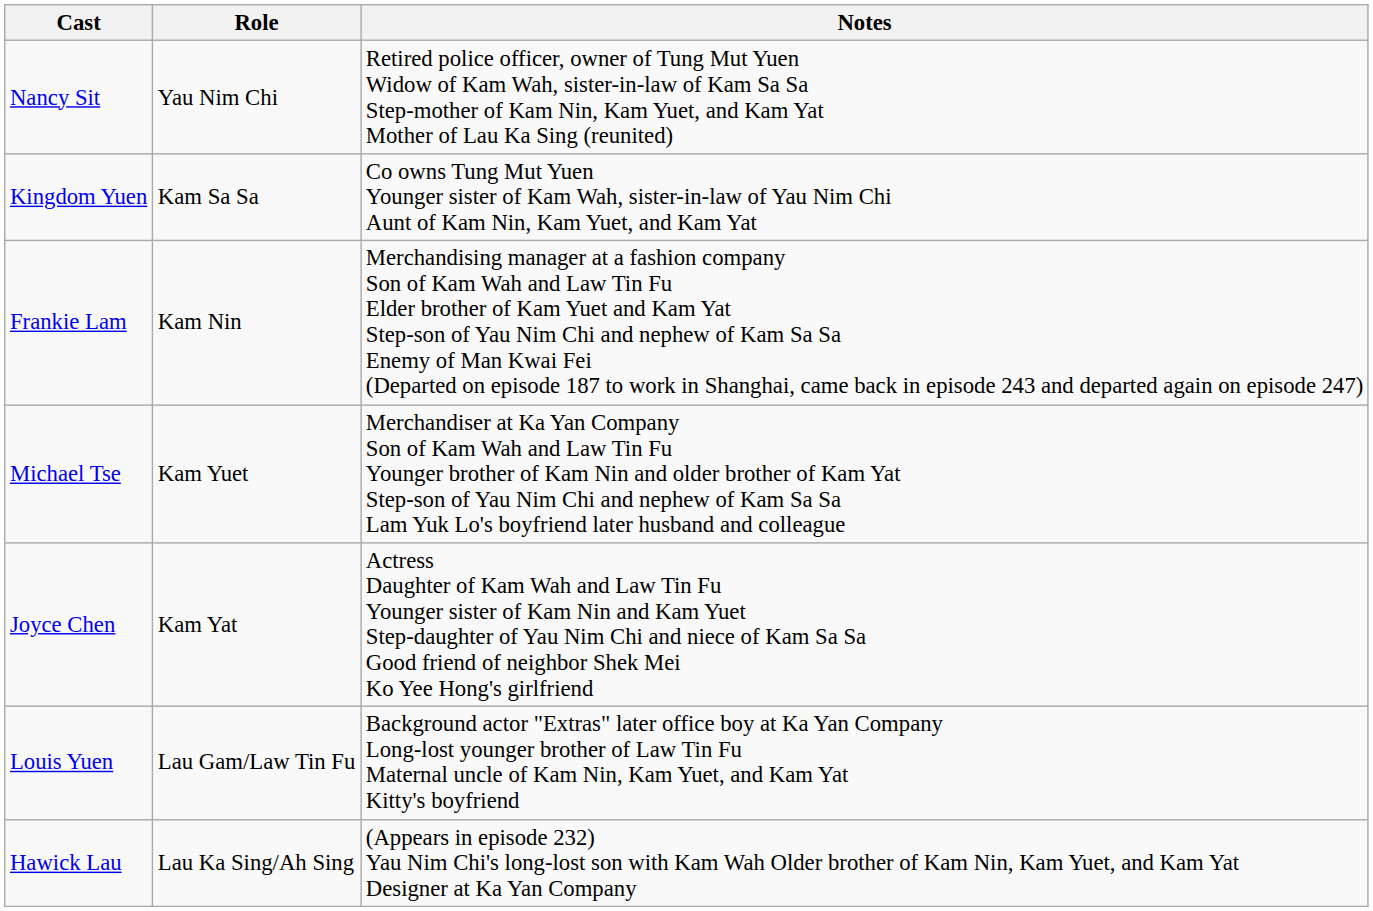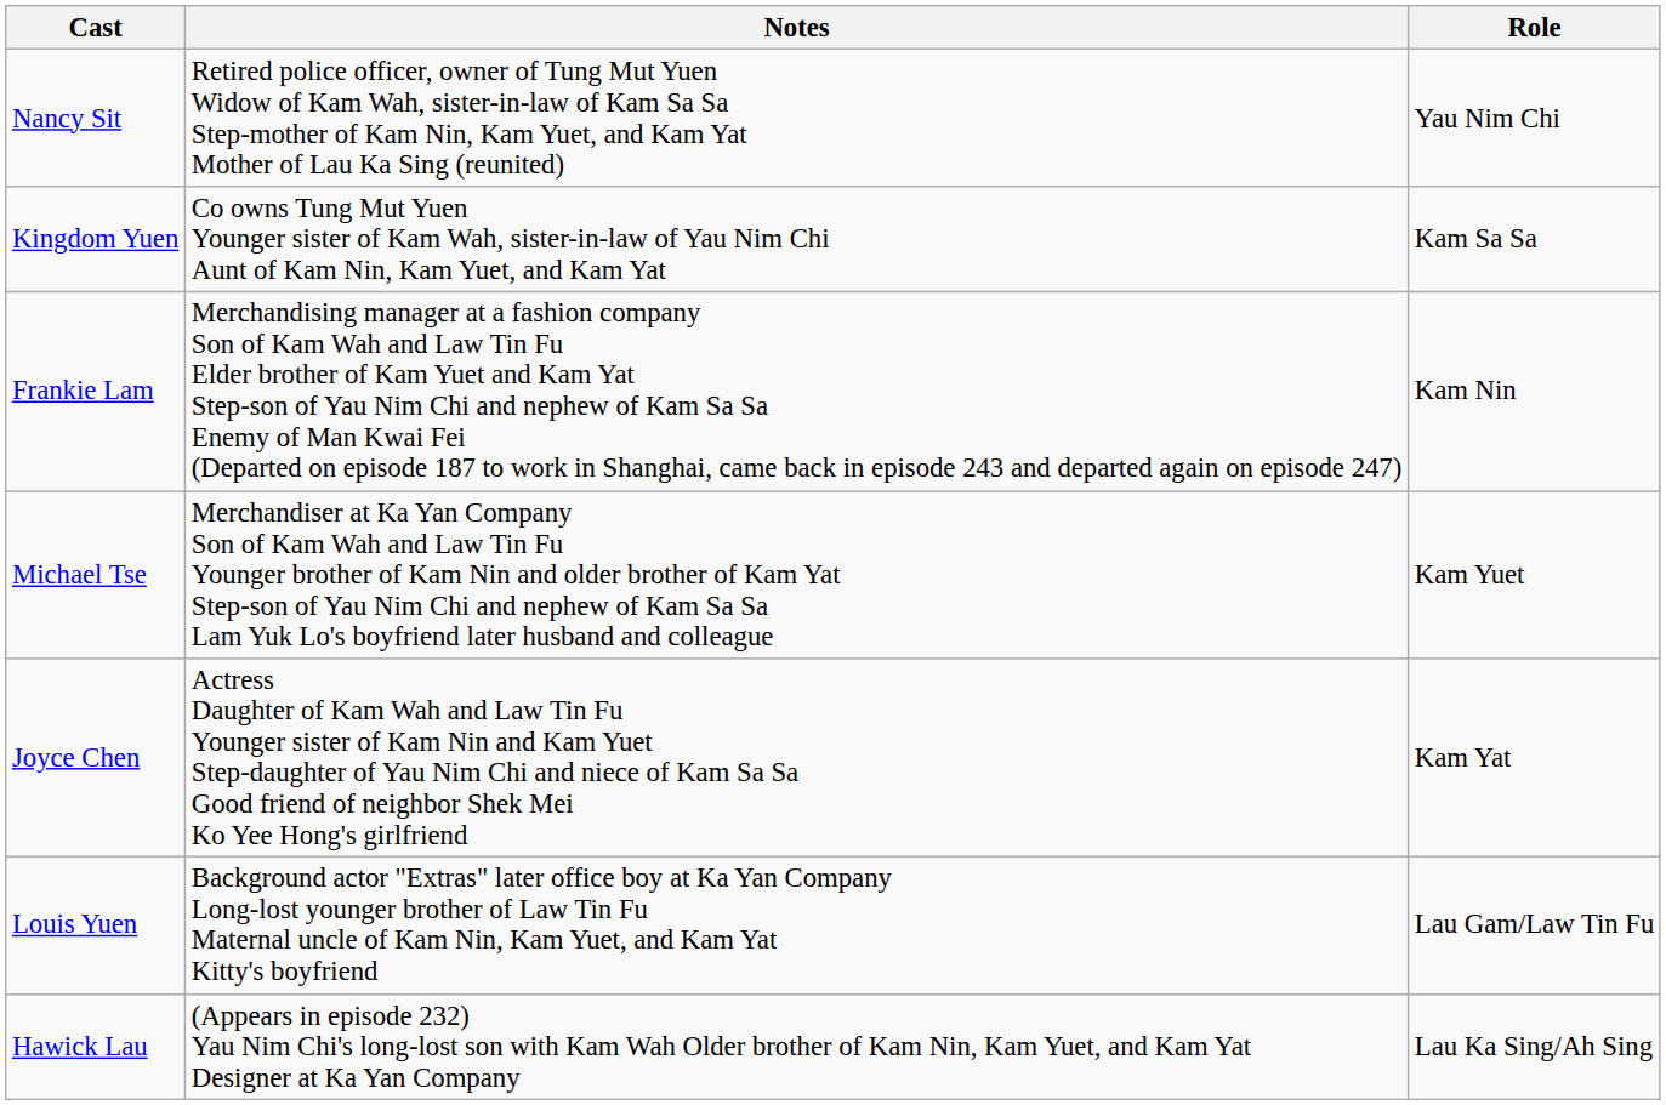columns swapped: Role <-> Notes
